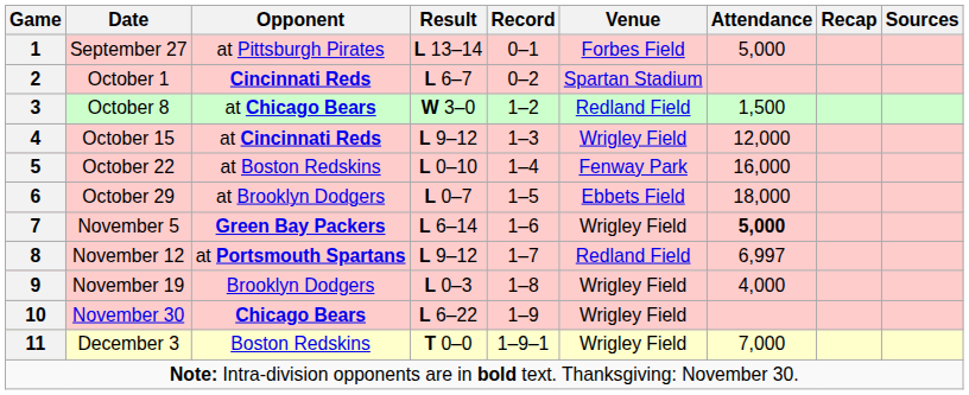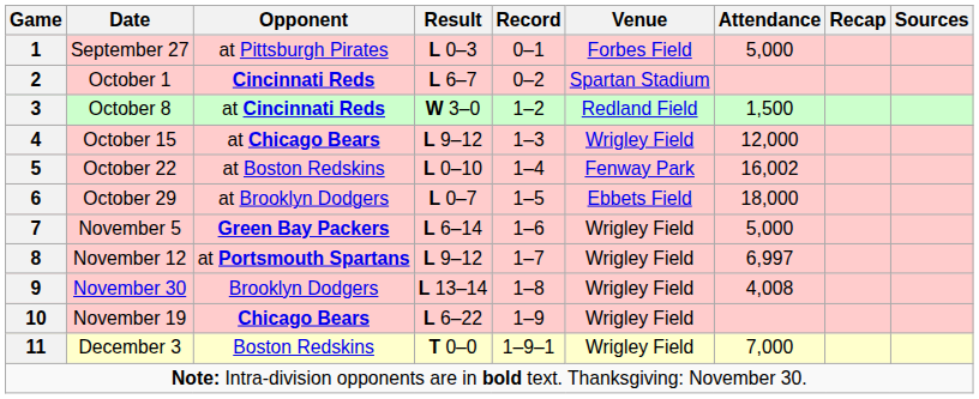1 | Result: L 13–14 -> L 0–3
3 | Opponent: at Chicago Bears -> at Cincinnati Reds
4 | Opponent: at Cincinnati Reds -> at Chicago Bears
5 | Attendance: 16,000 -> 16,002
7 | Attendance: bold -> normal
8 | Venue: Redland Field -> Wrigley Field
9 | Date: November 19 -> November 30
9 | Result: L 0–3 -> L 13–14
9 | Attendance: 4,000 -> 4,008
10 | Date: November 30 -> November 19
